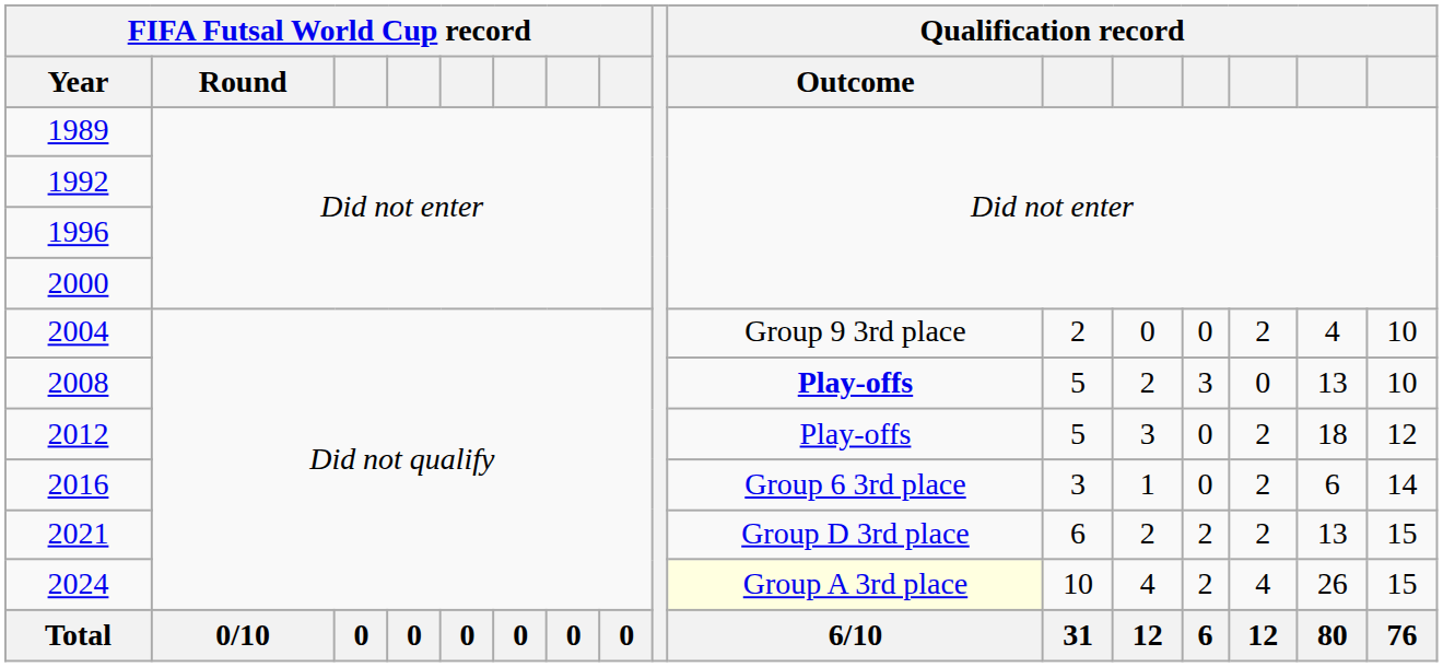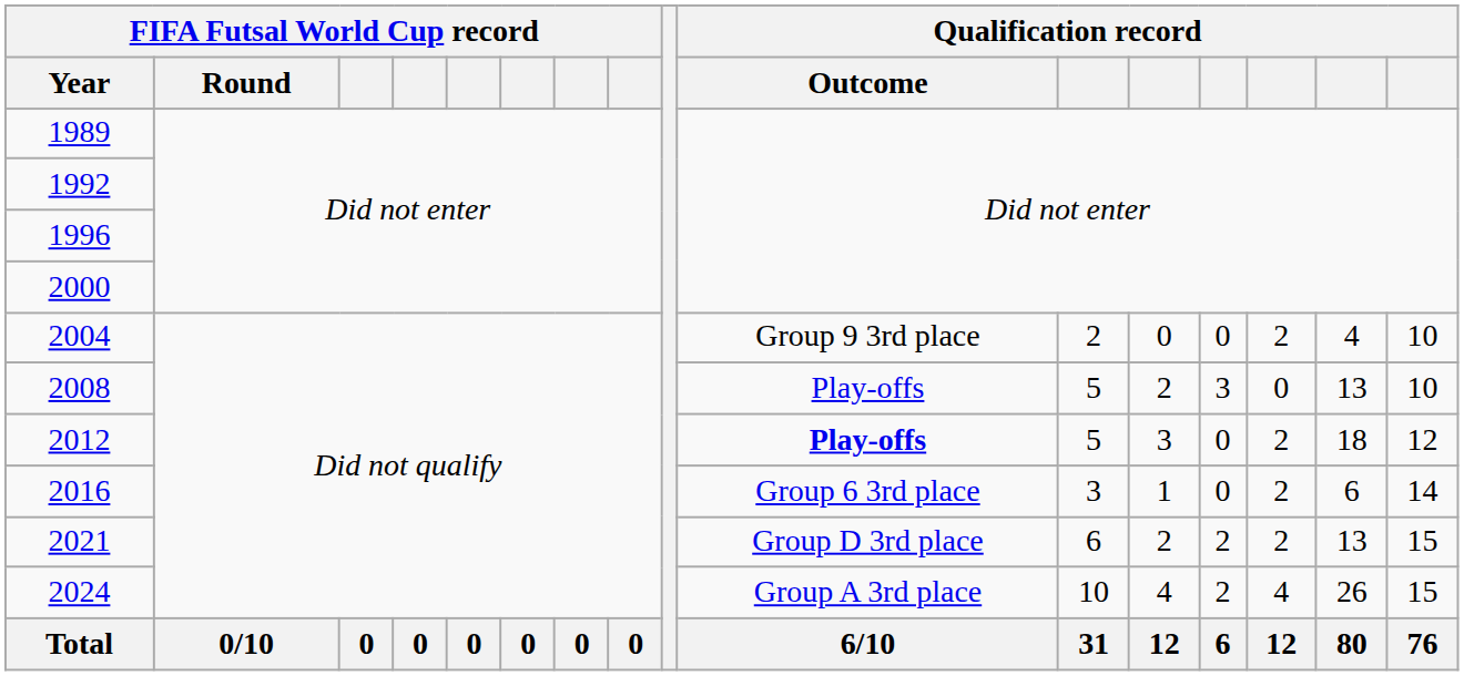2008 | Qualification record / Outcome: bold -> normal
2012 | Qualification record / Outcome: normal -> bold
2024 | Qualification record / Outcome: lightyellow background -> no background
